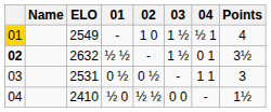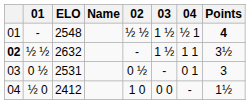columns swapped: Name <-> 01
row 2 | column 1: gold background -> no background
row 2 | ELO: 2549 -> 2548
row 2 | 02: 1 0 -> ½ ½
row 2 | Points: normal -> bold
row 3 | 04: 0 1 -> 1 1
row 4 | 04: 1 1 -> 0 1
row 5 | ELO: 2410 -> 2412
row 5 | 02: ½ ½ -> 1 0
